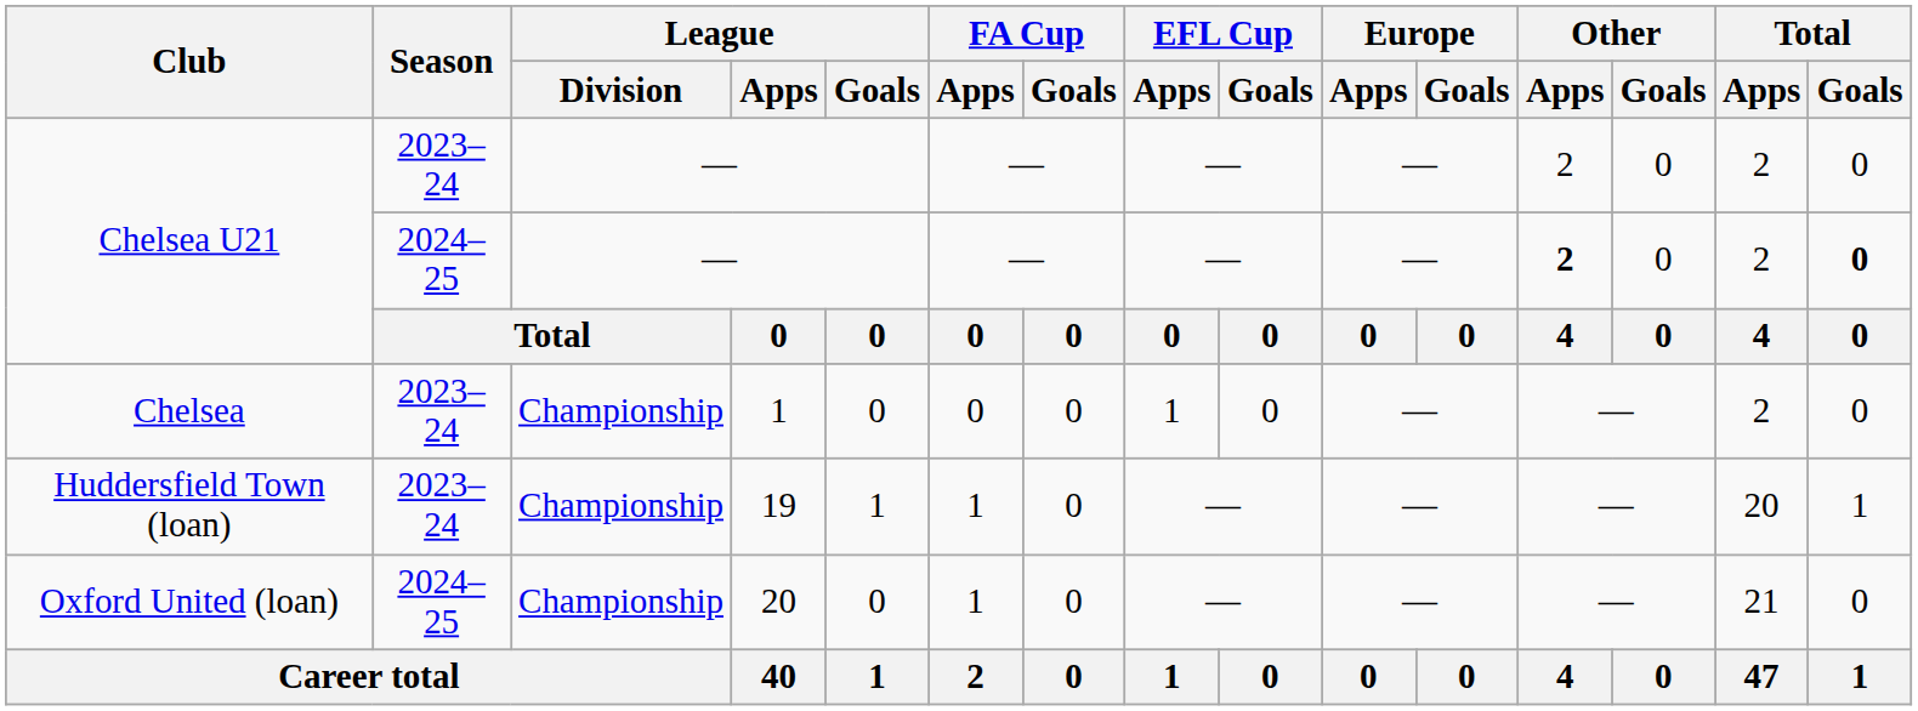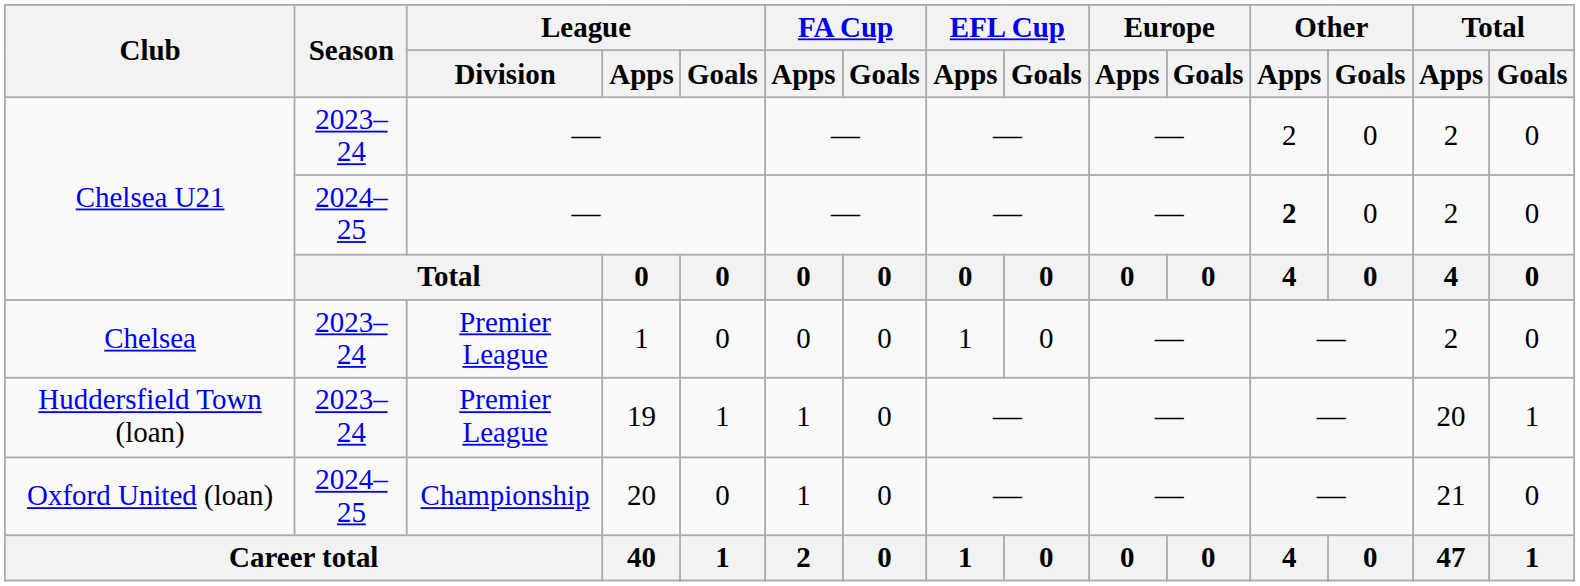Chelsea U21 / 2024–25 | Total / Goals: bold -> normal
Chelsea | League / Division: Championship -> Premier League
Huddersfield Town (loan) | League / Division: Championship -> Premier League
